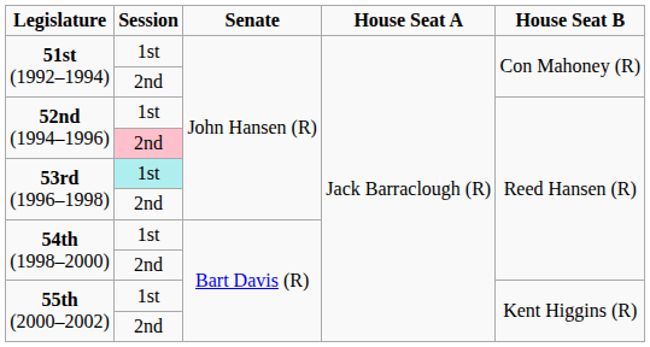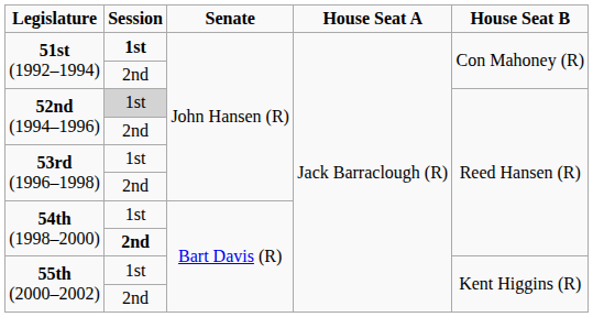51st (1992–1994) / 1st | Session: normal -> bold
52nd (1994–1996) / 1st | Session: no background -> lightgrey background
52nd (1994–1996) / 2nd | Session: pink background -> no background
53rd (1996–1998) / 1st | Session: paleturquoise background -> no background
54th (1998–2000) / 2nd | Session: normal -> bold
